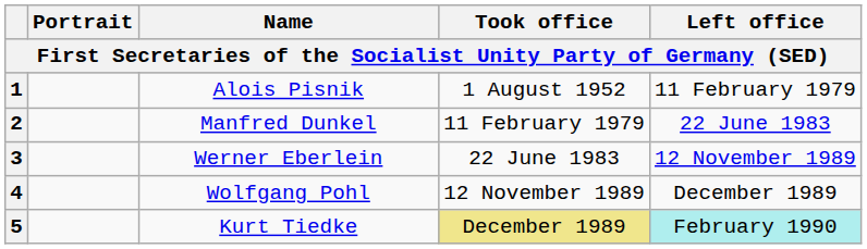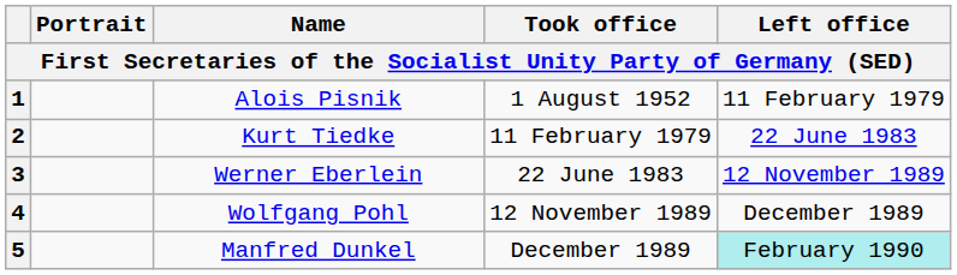2 | Name: Manfred Dunkel -> Kurt Tiedke
5 | Name: Kurt Tiedke -> Manfred Dunkel
5 | Took office: khaki background -> no background
